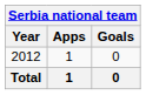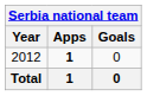2012 | Apps: normal -> bold
